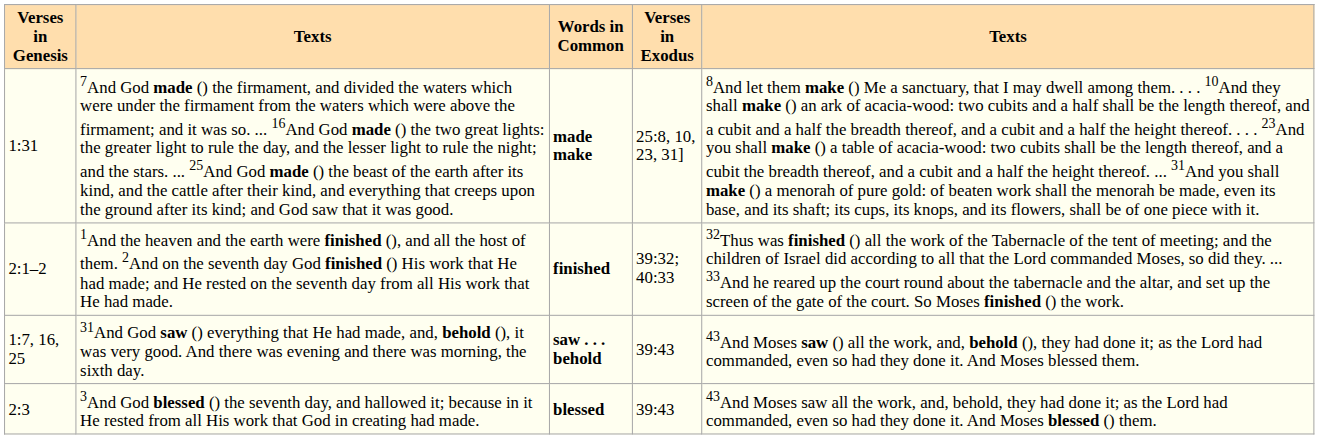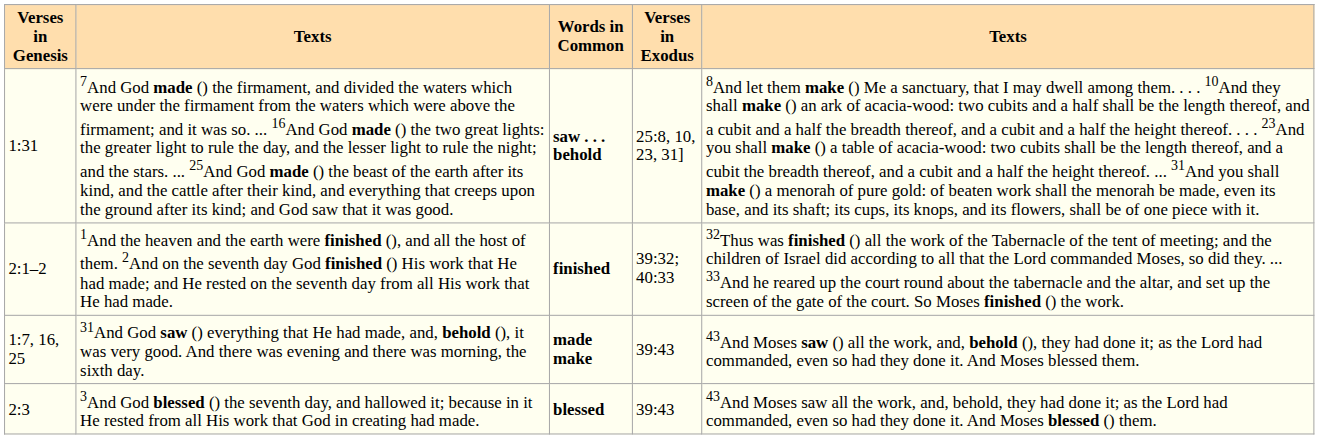row 2 | Words in Common: made make -> saw . . . behold
row 4 | Words in Common: saw . . . behold -> made make
